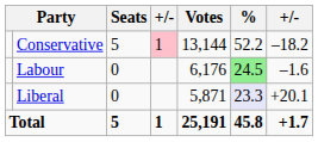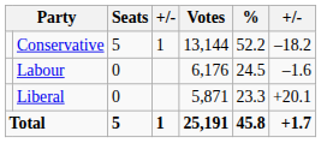Conservative | column 4: pink background -> no background
Labour | %: lightgreen background -> no background
Liberal | %: lavender background -> no background
